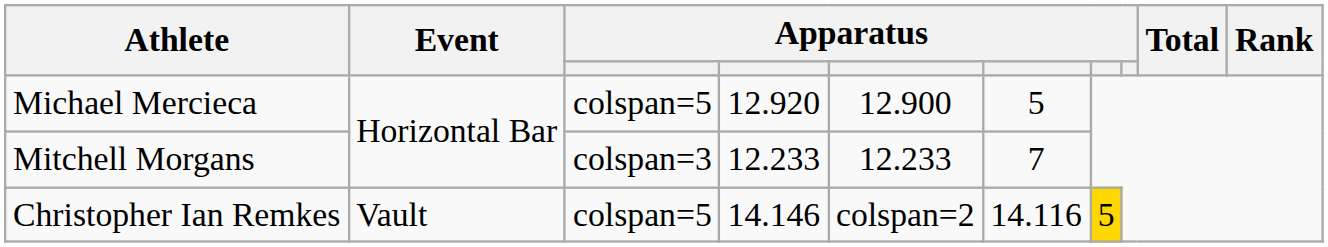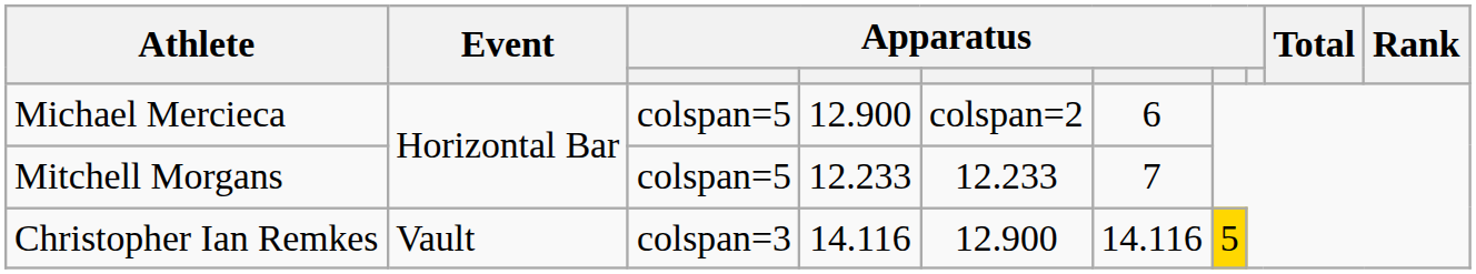Michael Mercieca | column 4: 12.920 -> 12.900
Michael Mercieca | column 5: 12.900 -> colspan=2
Michael Mercieca | column 6: 5 -> 6
Mitchell Morgans | column 3: colspan=3 -> colspan=5
Christopher Ian Remkes | column 3: colspan=5 -> colspan=3
Christopher Ian Remkes | column 4: 14.146 -> 14.116
Christopher Ian Remkes | column 5: colspan=2 -> 12.900
